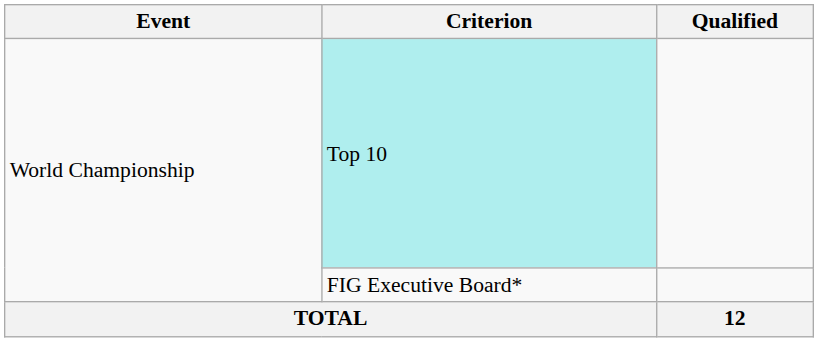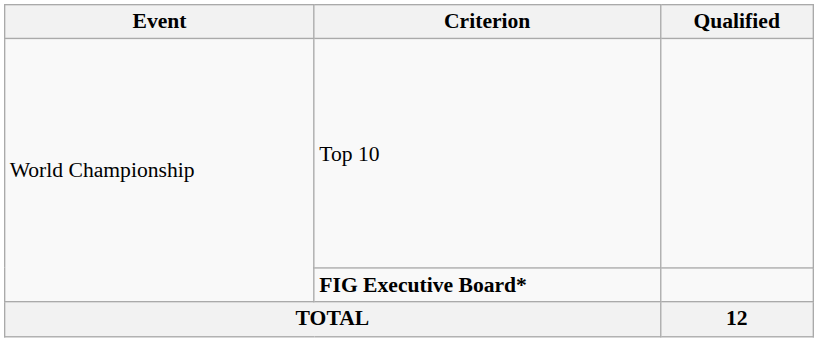Top 10 | Criterion: paleturquoise background -> no background
FIG Executive Board* | Criterion: normal -> bold
